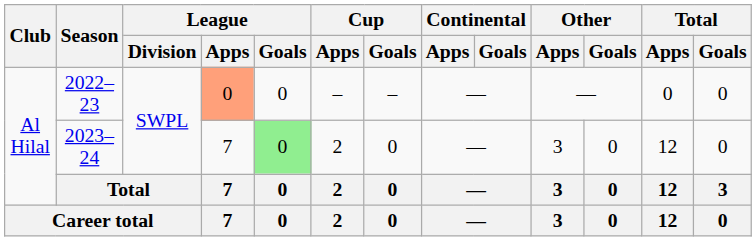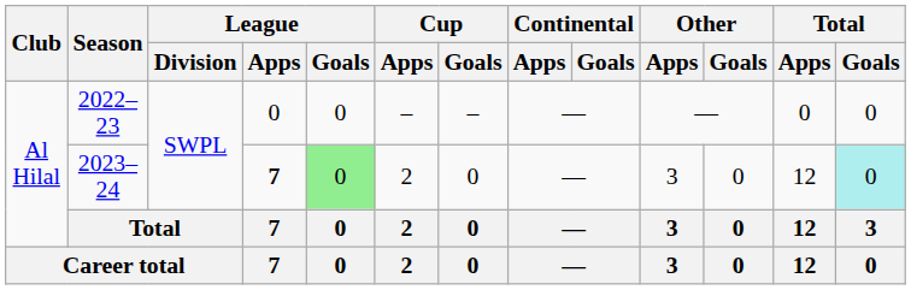2022–23 | League / Apps: lightsalmon background -> no background
2023–24 | League / Apps: normal -> bold
2023–24 | Total / Goals: no background -> paleturquoise background
